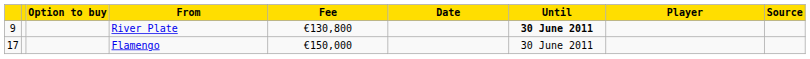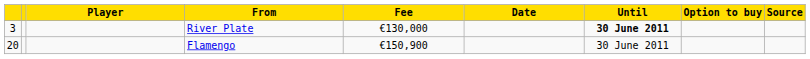columns swapped: Player <-> Option to buy
River Plate | column 1: 9 -> 3
River Plate | Fee: €130,800 -> €130,000
Flamengo | column 1: 17 -> 20
Flamengo | Fee: €150,000 -> €150,900
